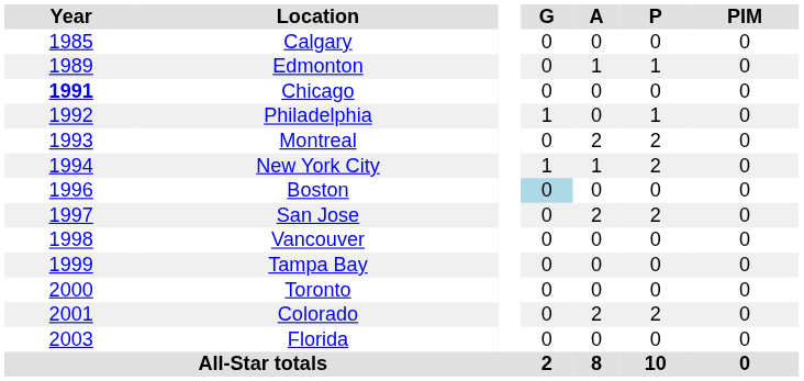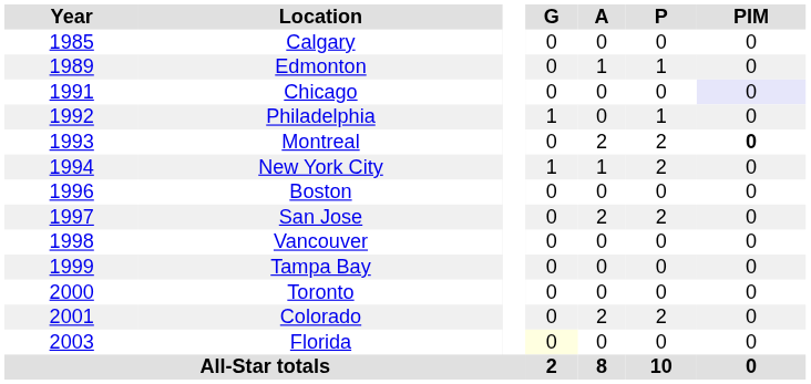Chicago | Year: bold -> normal
Chicago | PIM: no background -> lavender background
Montreal | PIM: normal -> bold
Boston | G: lightblue background -> no background
Florida | G: no background -> lightyellow background
